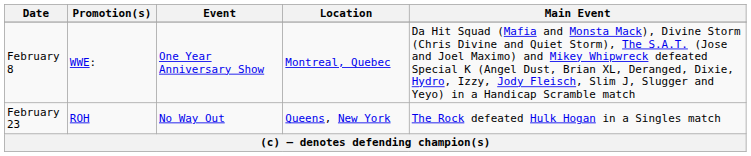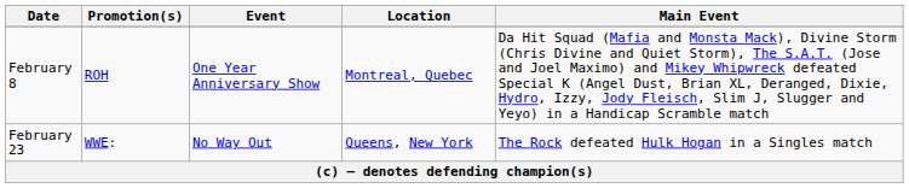February 8 | Promotion(s): WWE: -> ROH
February 23 | Promotion(s): ROH -> WWE:
